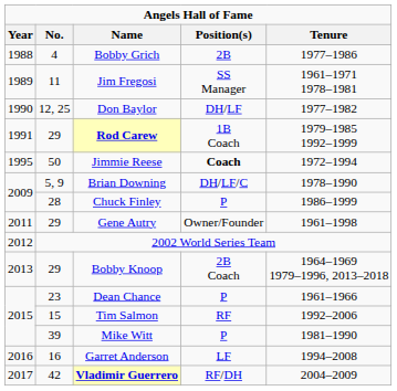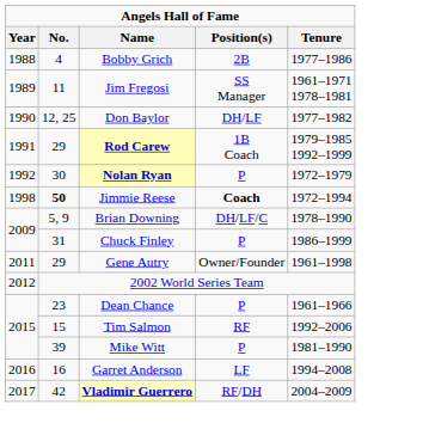+ row: 1992 | 30 | Nolan Ryan | P | 1972–1979
Jimmie Reese | Year: 1995 -> 1998
Jimmie Reese | No.: normal -> bold
Chuck Finley | No.: 28 -> 31
- row: 2013 | 29 | Bobby Knoop | 2B Coach | 1964–1969 1979–1996, 2013–2018
